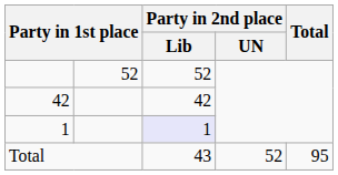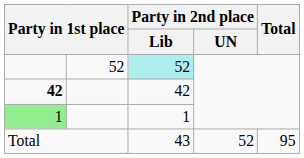row 3 | Party in 2nd place / Lib: no background -> paleturquoise background
row 4 | column 1: normal -> bold
row 5 | column 1: no background -> lightgreen background
row 5 | Party in 2nd place / Lib: lavender background -> no background
